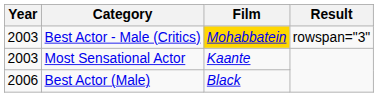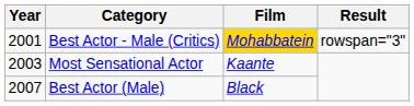Best Actor - Male (Critics) | Year: 2003 -> 2001
Best Actor (Male) | Year: 2006 -> 2007
